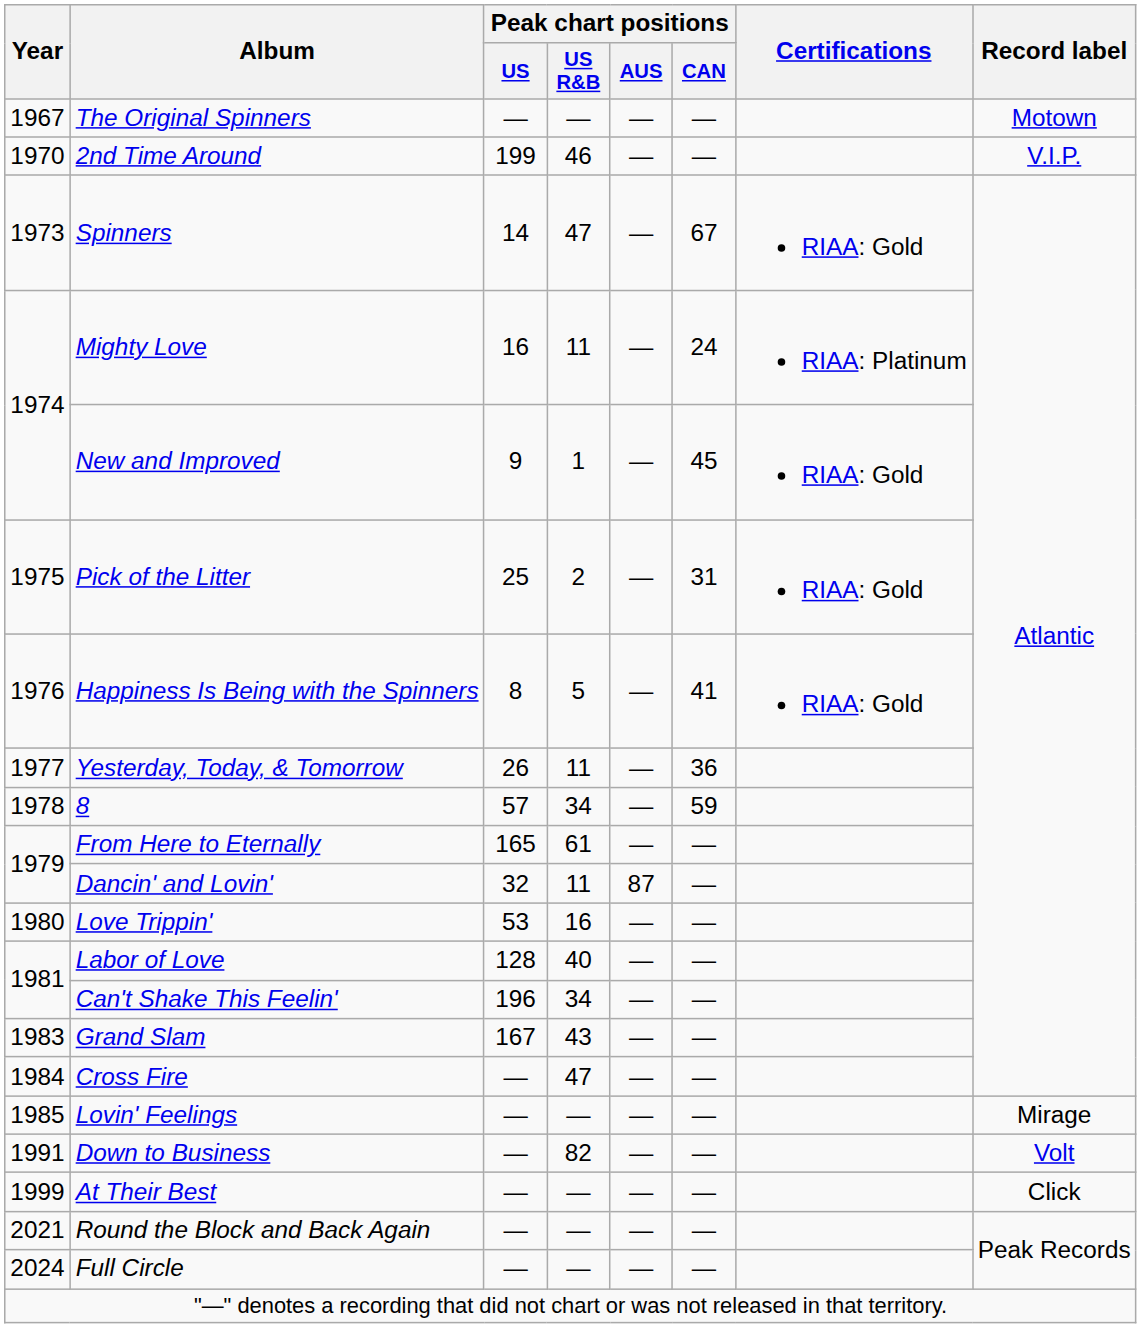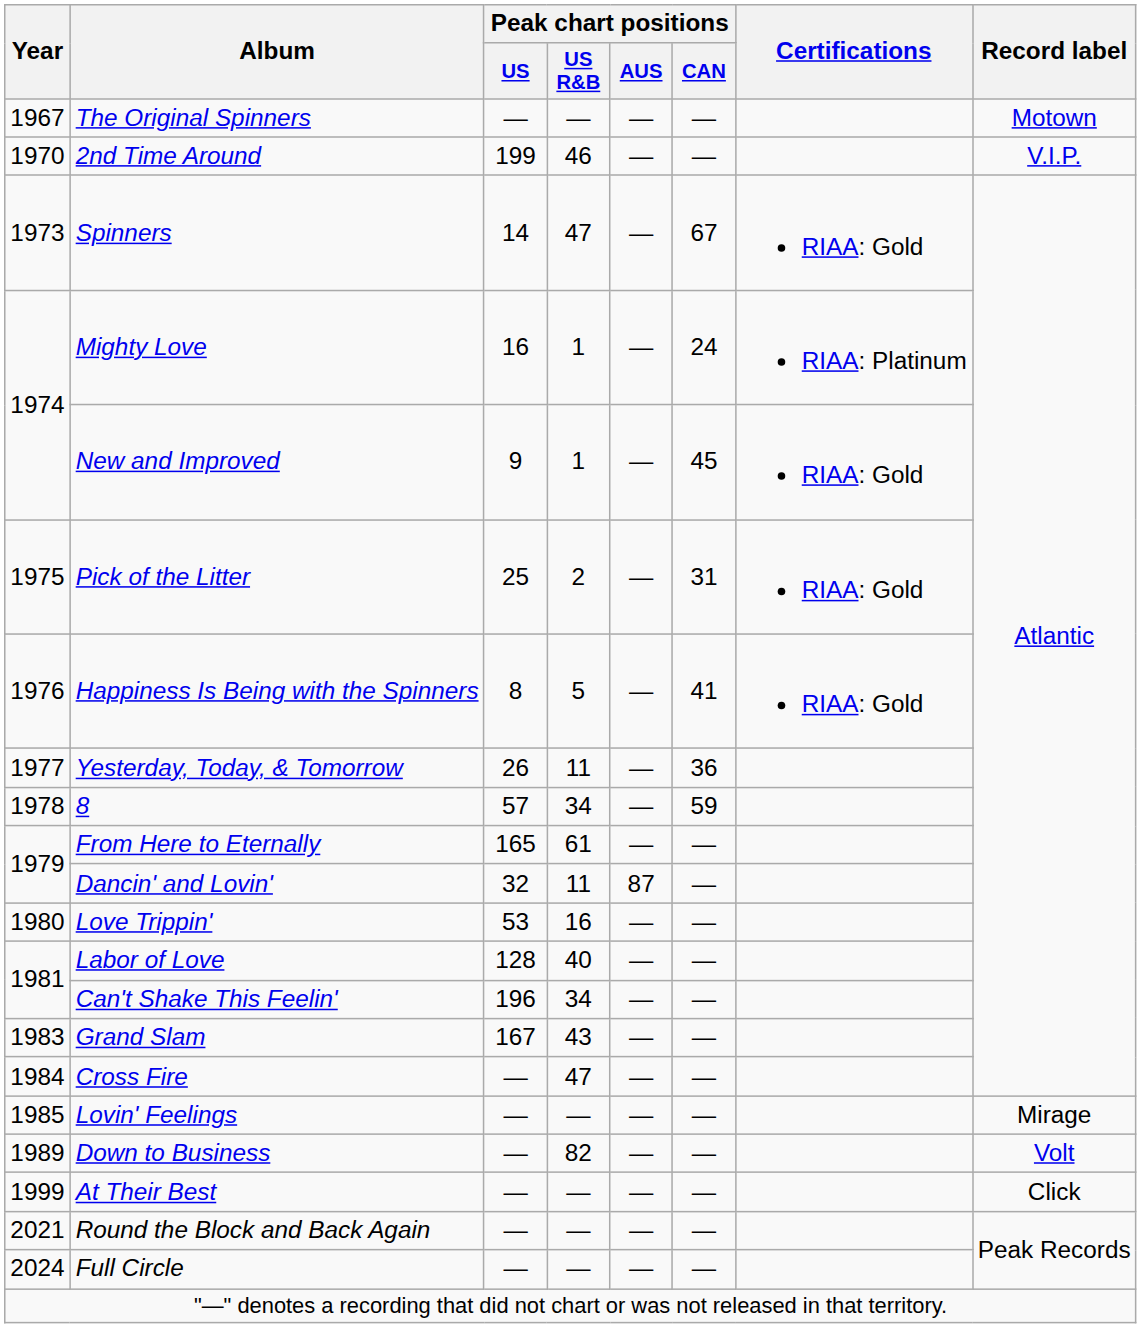Mighty Love | Peak chart positions / US R&B: 11 -> 1
Down to Business | Year: 1991 -> 1989
